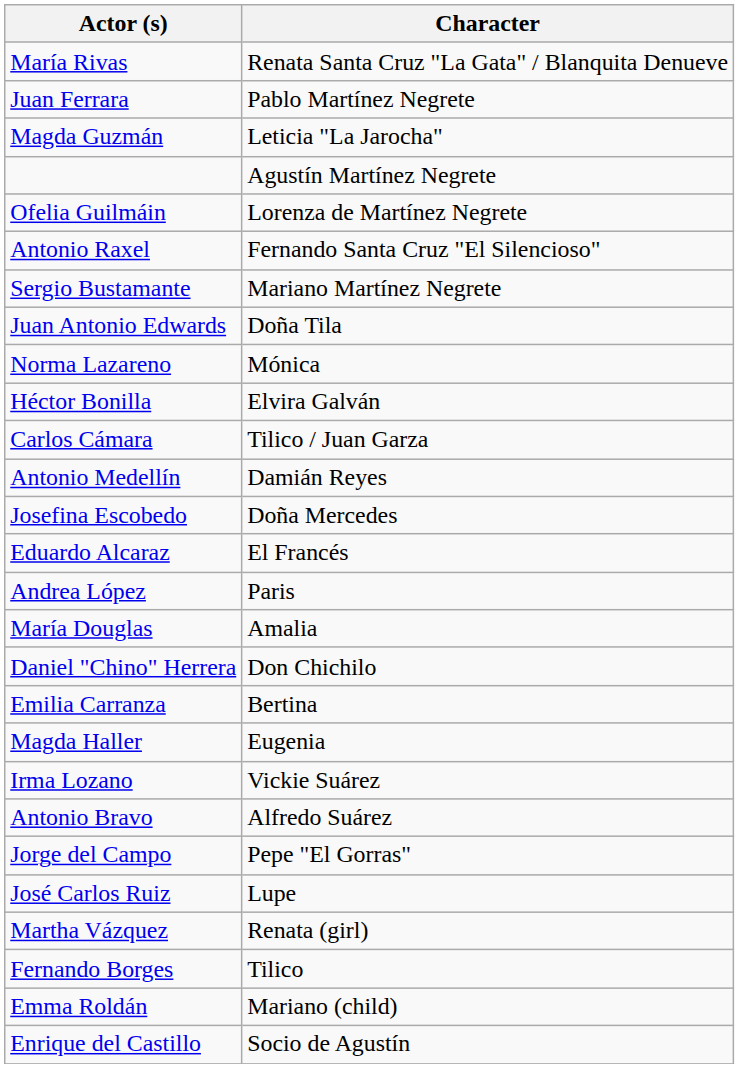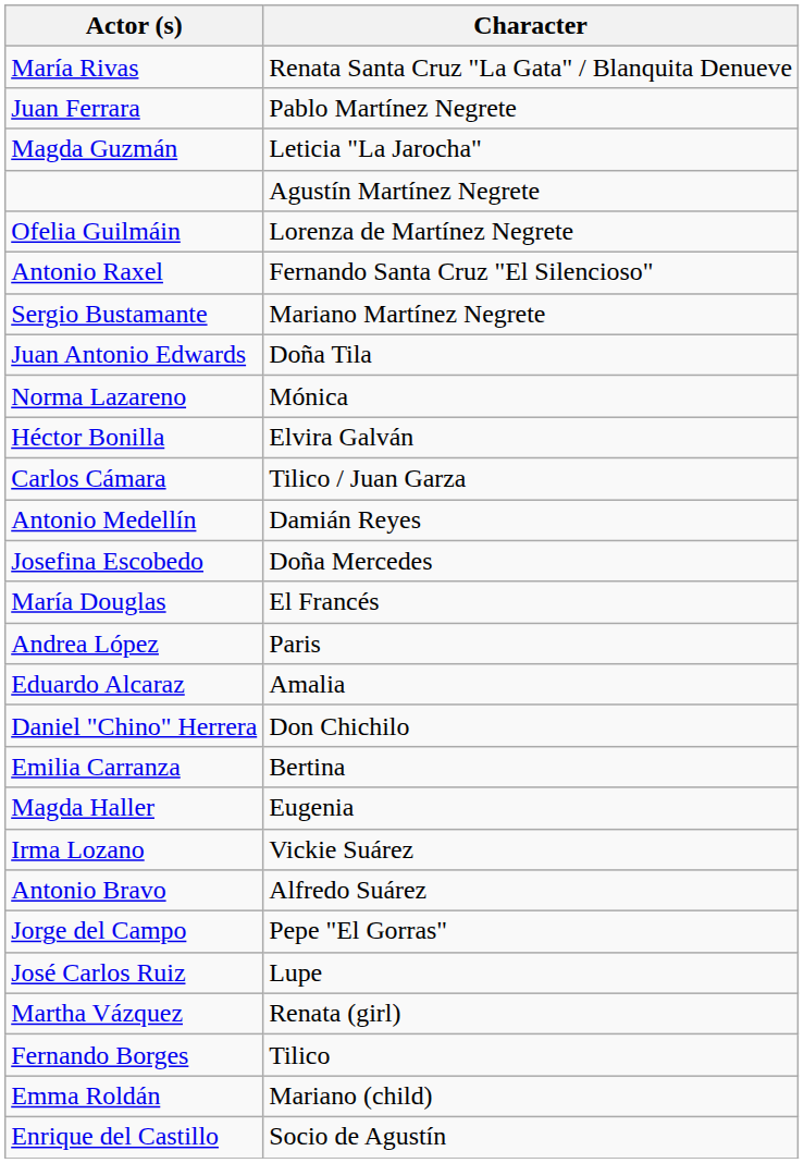row 15 | Actor (s): Eduardo Alcaraz -> María Douglas
row 17 | Actor (s): María Douglas -> Eduardo Alcaraz
